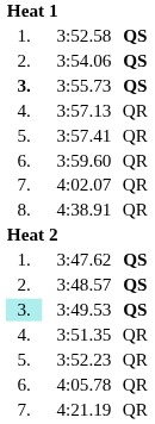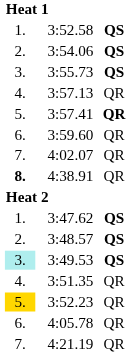3:55.73 | column 1: bold -> normal
3:57.41 | column 3: normal -> bold
4:38.91 | column 1: normal -> bold
3:52.23 | column 1: no background -> gold background
